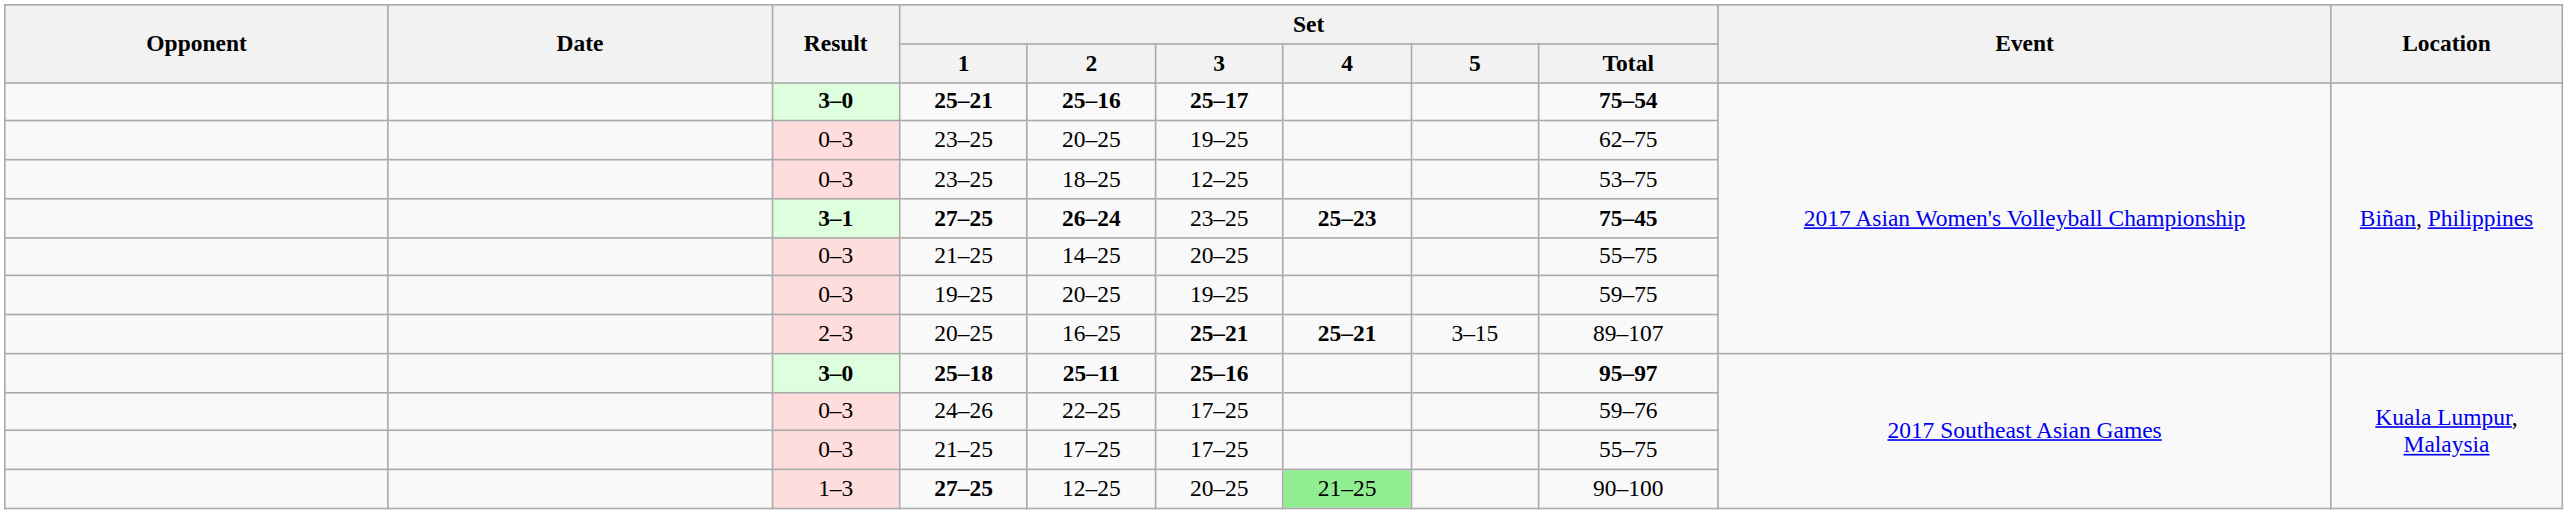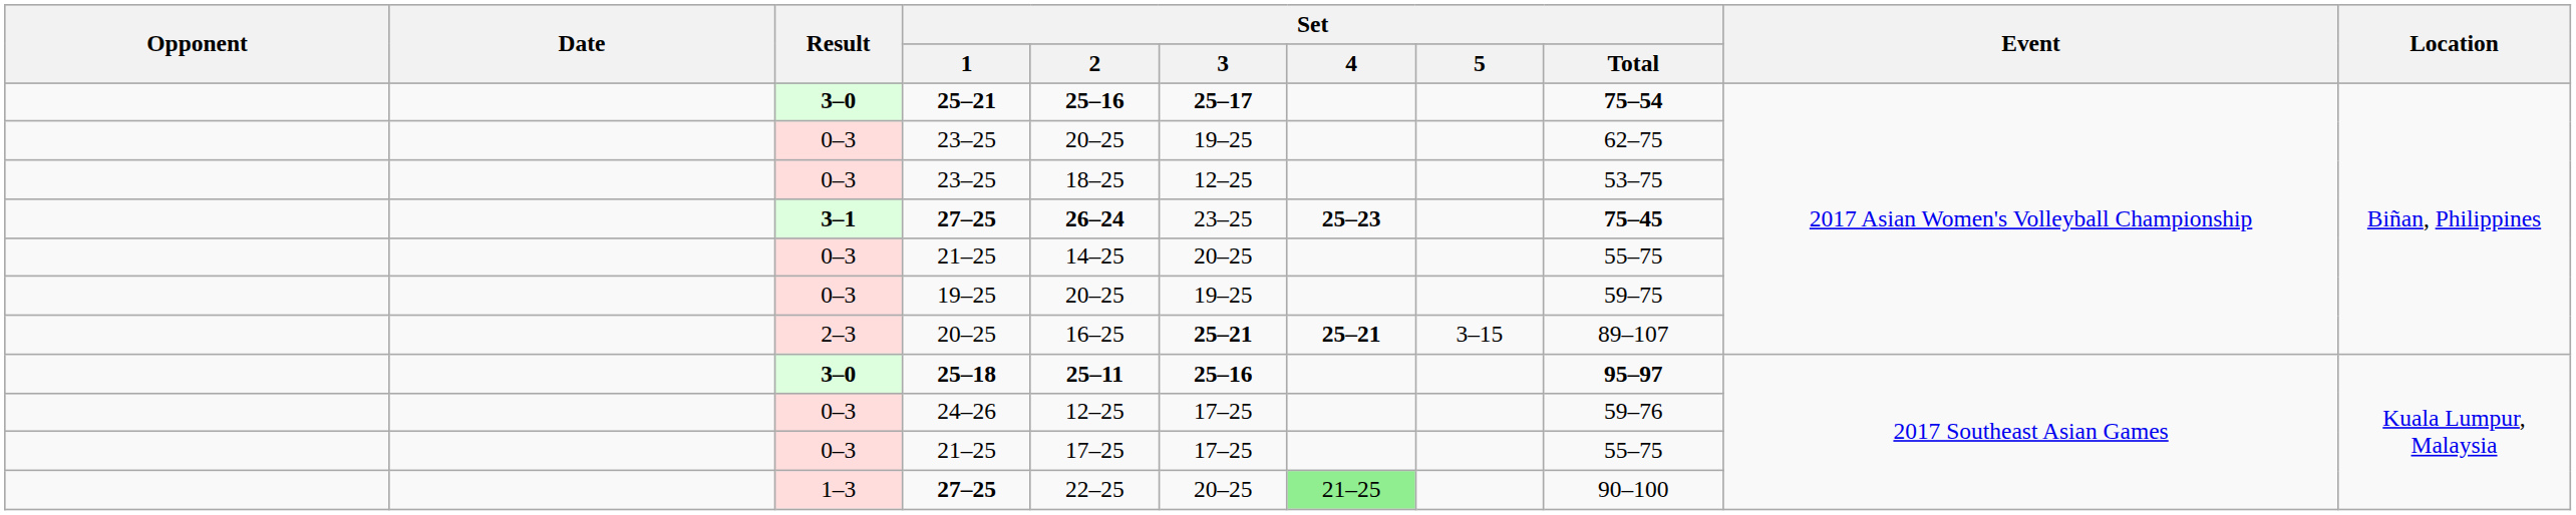24–26 | Set / 2: 22–25 -> 12–25
1–3 / 27–25 | Set / 2: 12–25 -> 22–25
